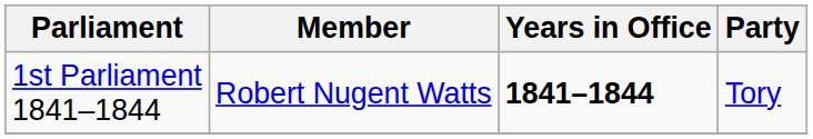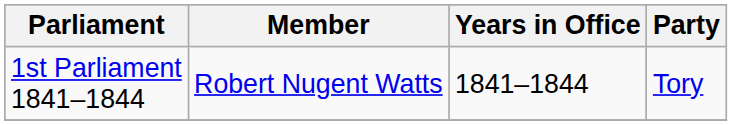1st Parliament 1841–1844 | Years in Office: bold -> normal
